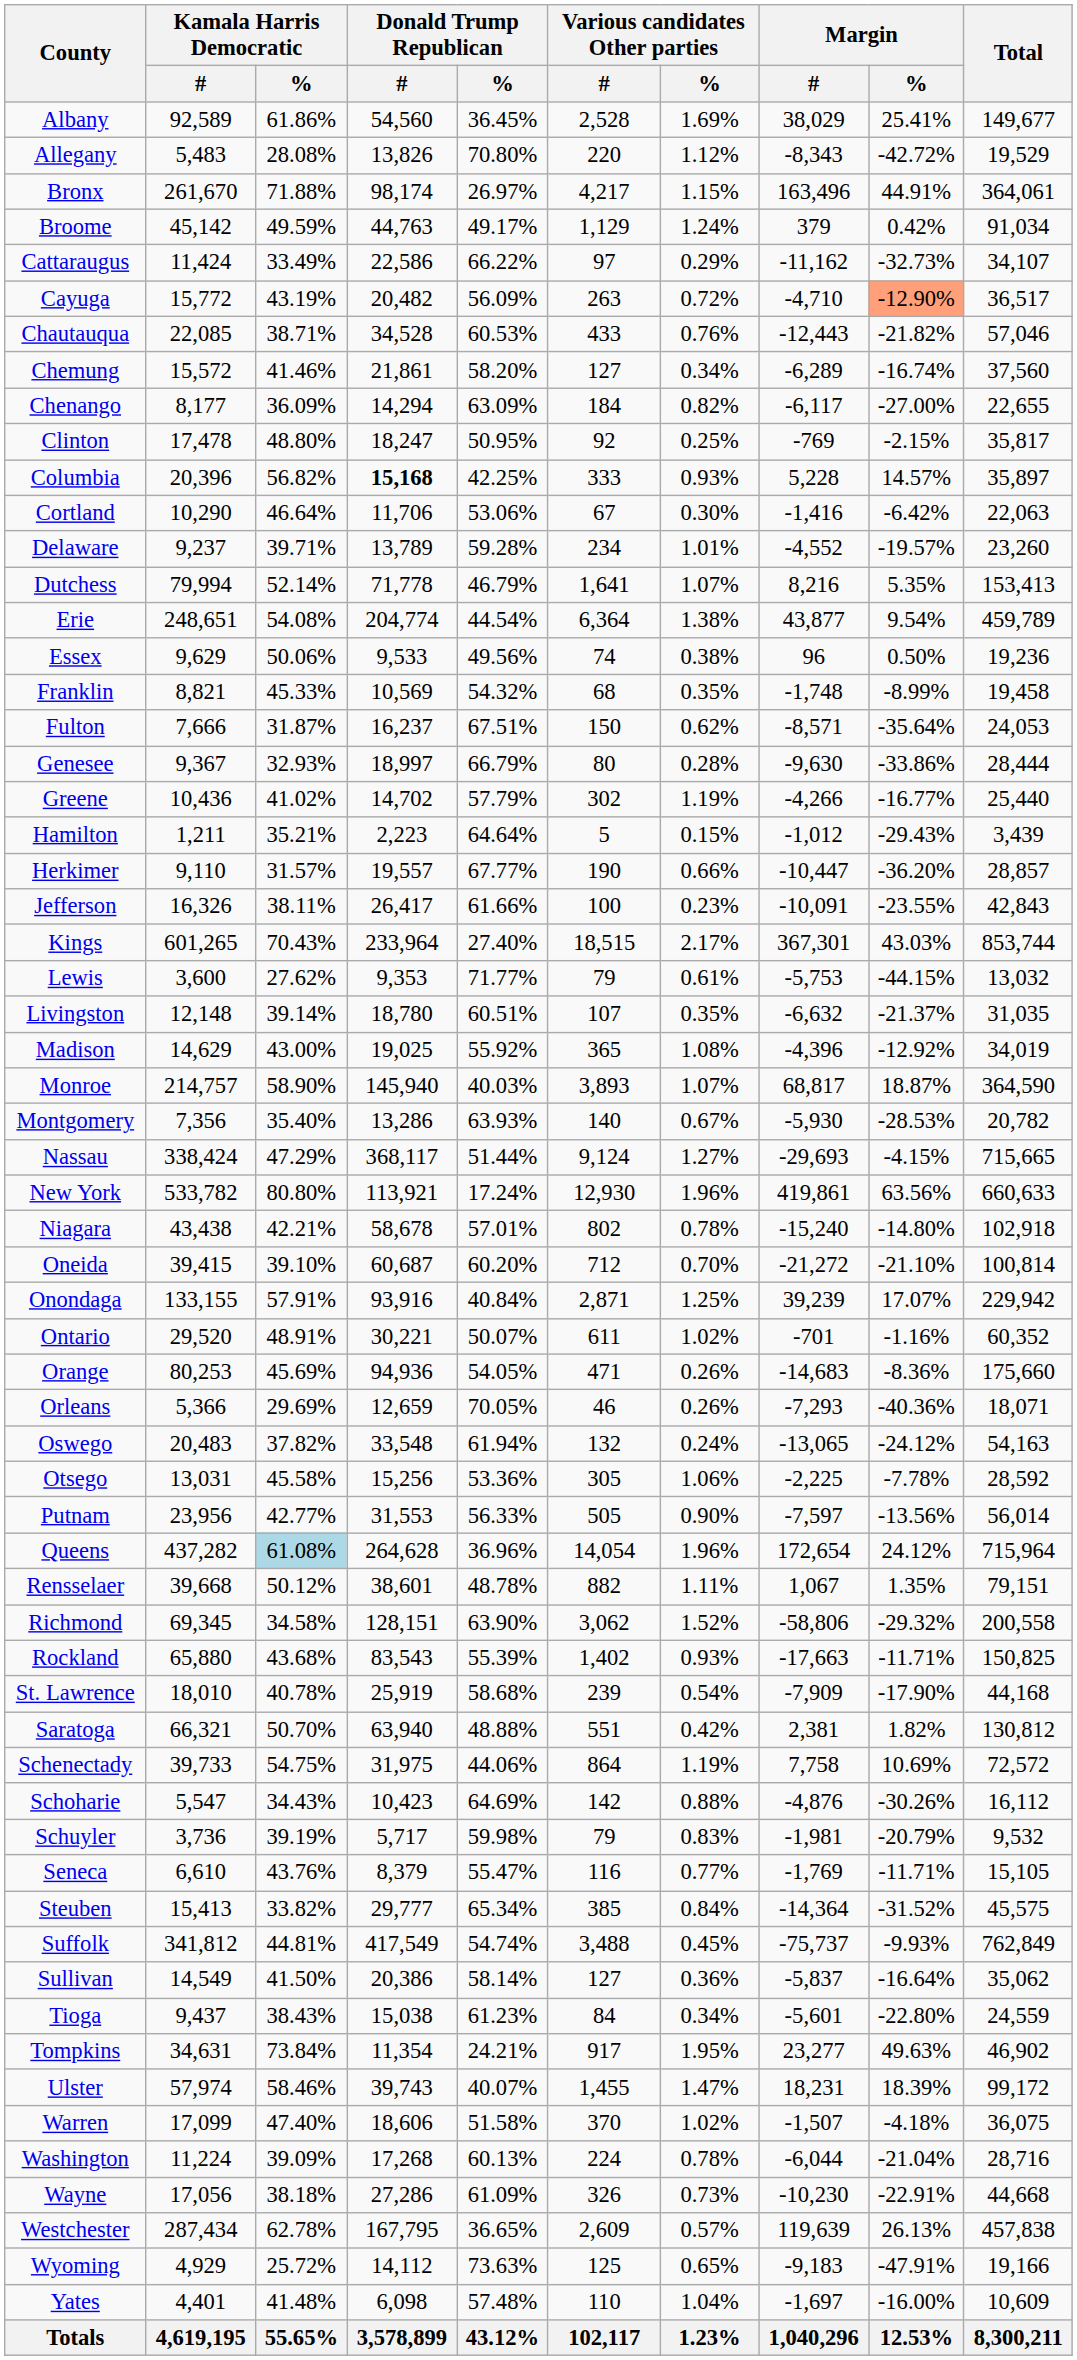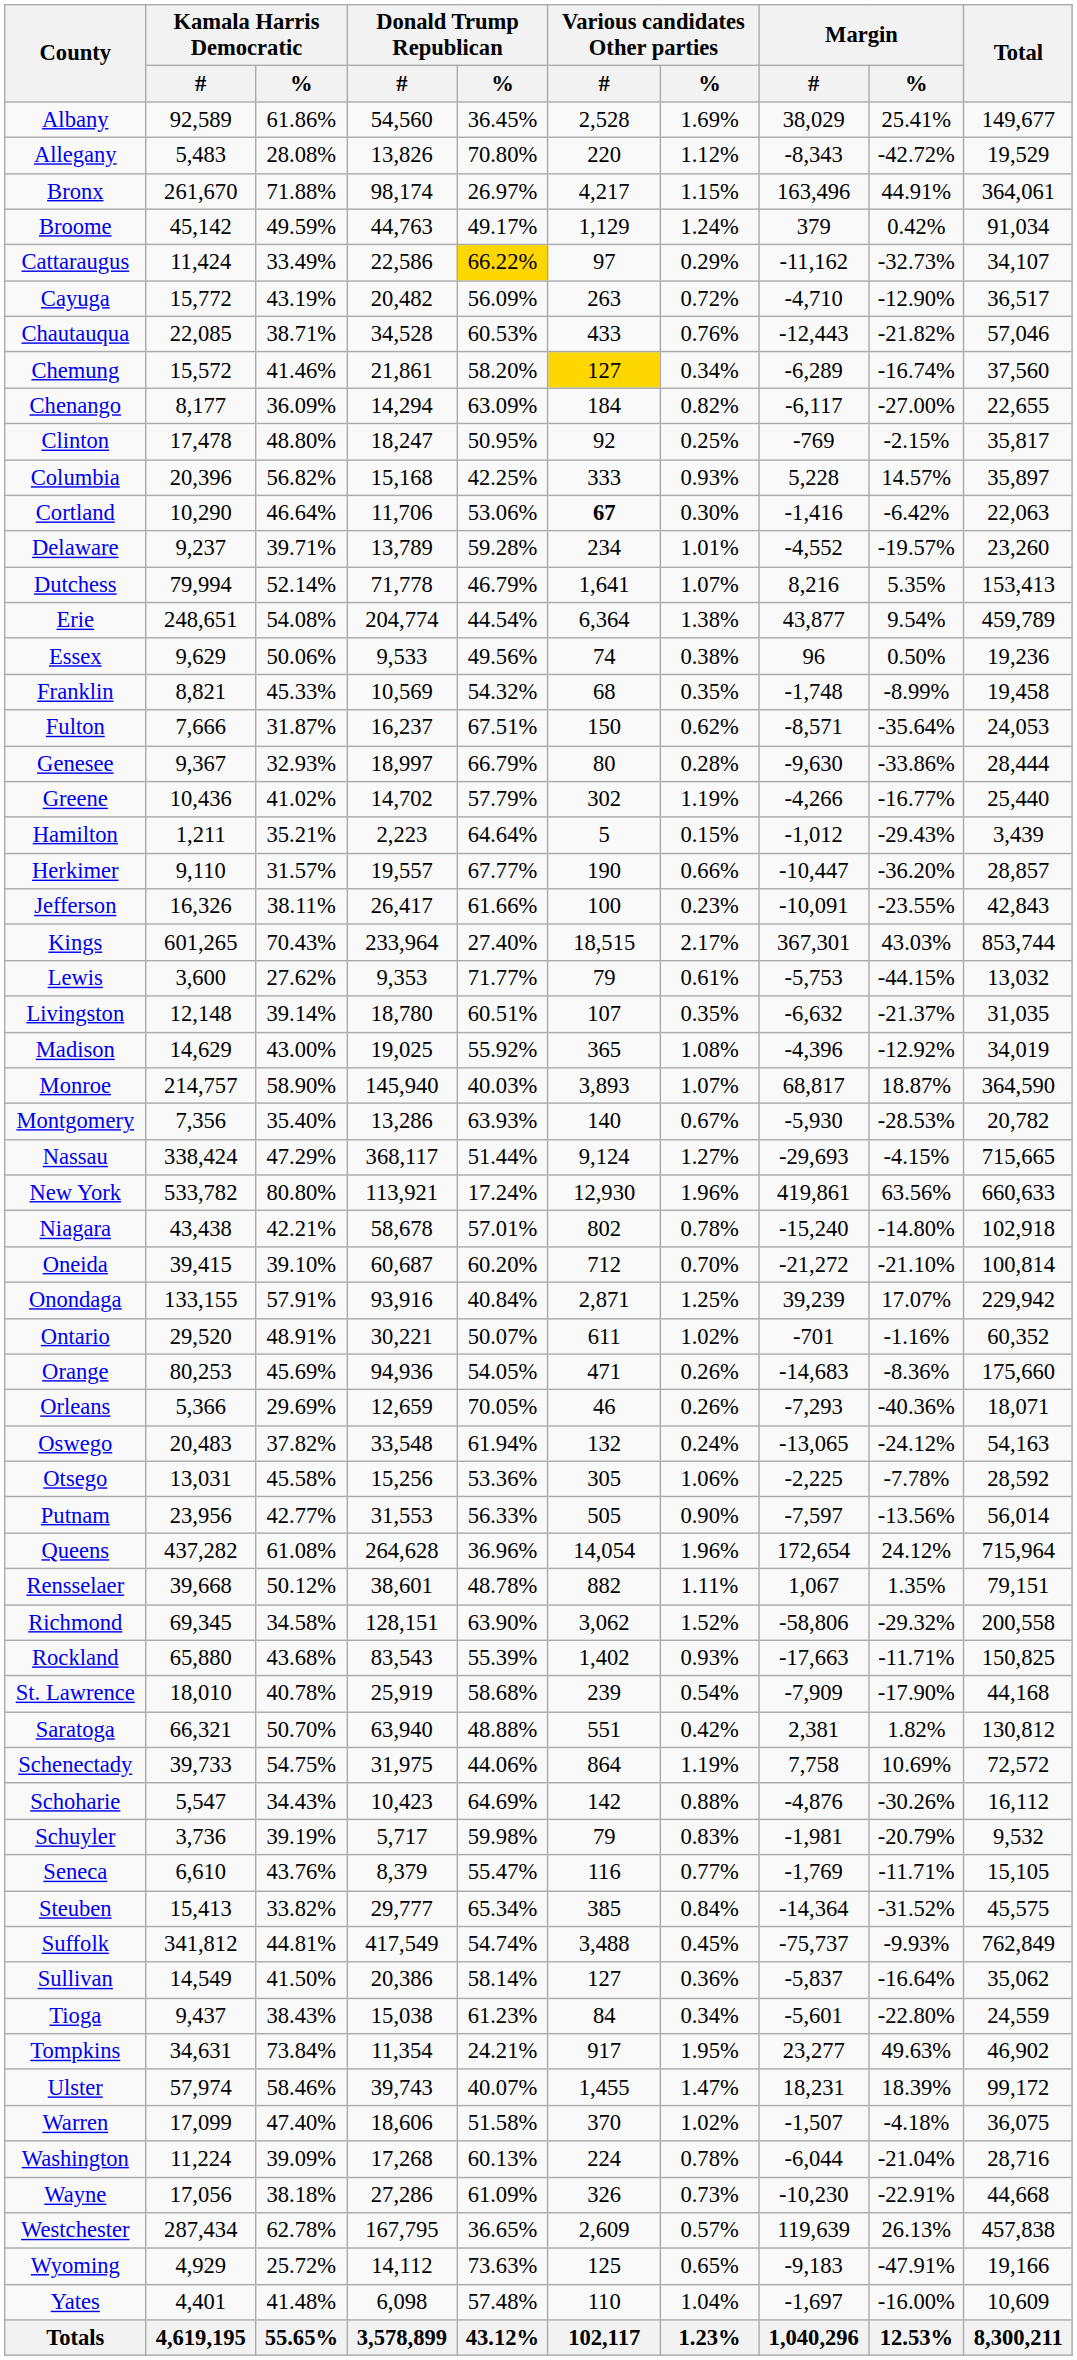Cattaraugus | Donald Trump Republican / %: no background -> gold background
Cayuga | Margin / %: lightsalmon background -> no background
Chemung | Various candidates Other parties / #: no background -> gold background
Columbia | Donald Trump Republican / #: bold -> normal
Cortland | Various candidates Other parties / #: normal -> bold
Queens | Kamala Harris Democratic / %: lightblue background -> no background
